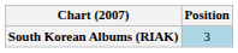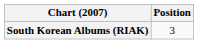South Korean Albums (RIAK) | Position: lightblue background -> no background
